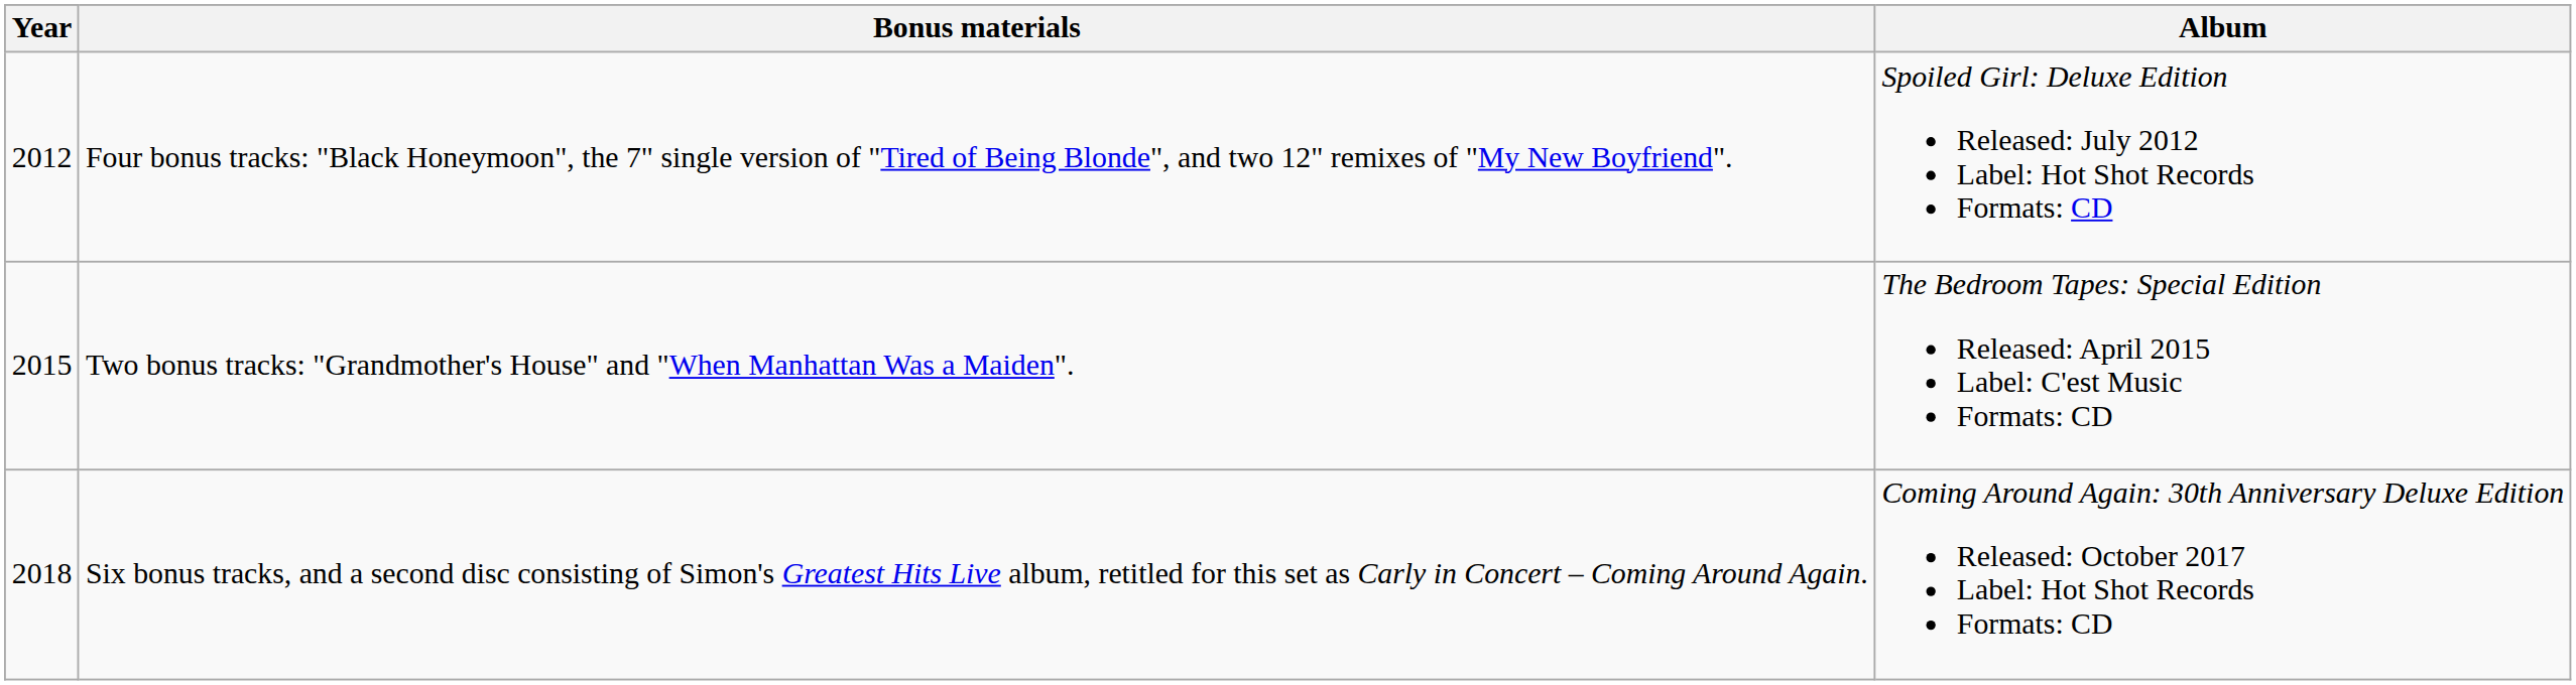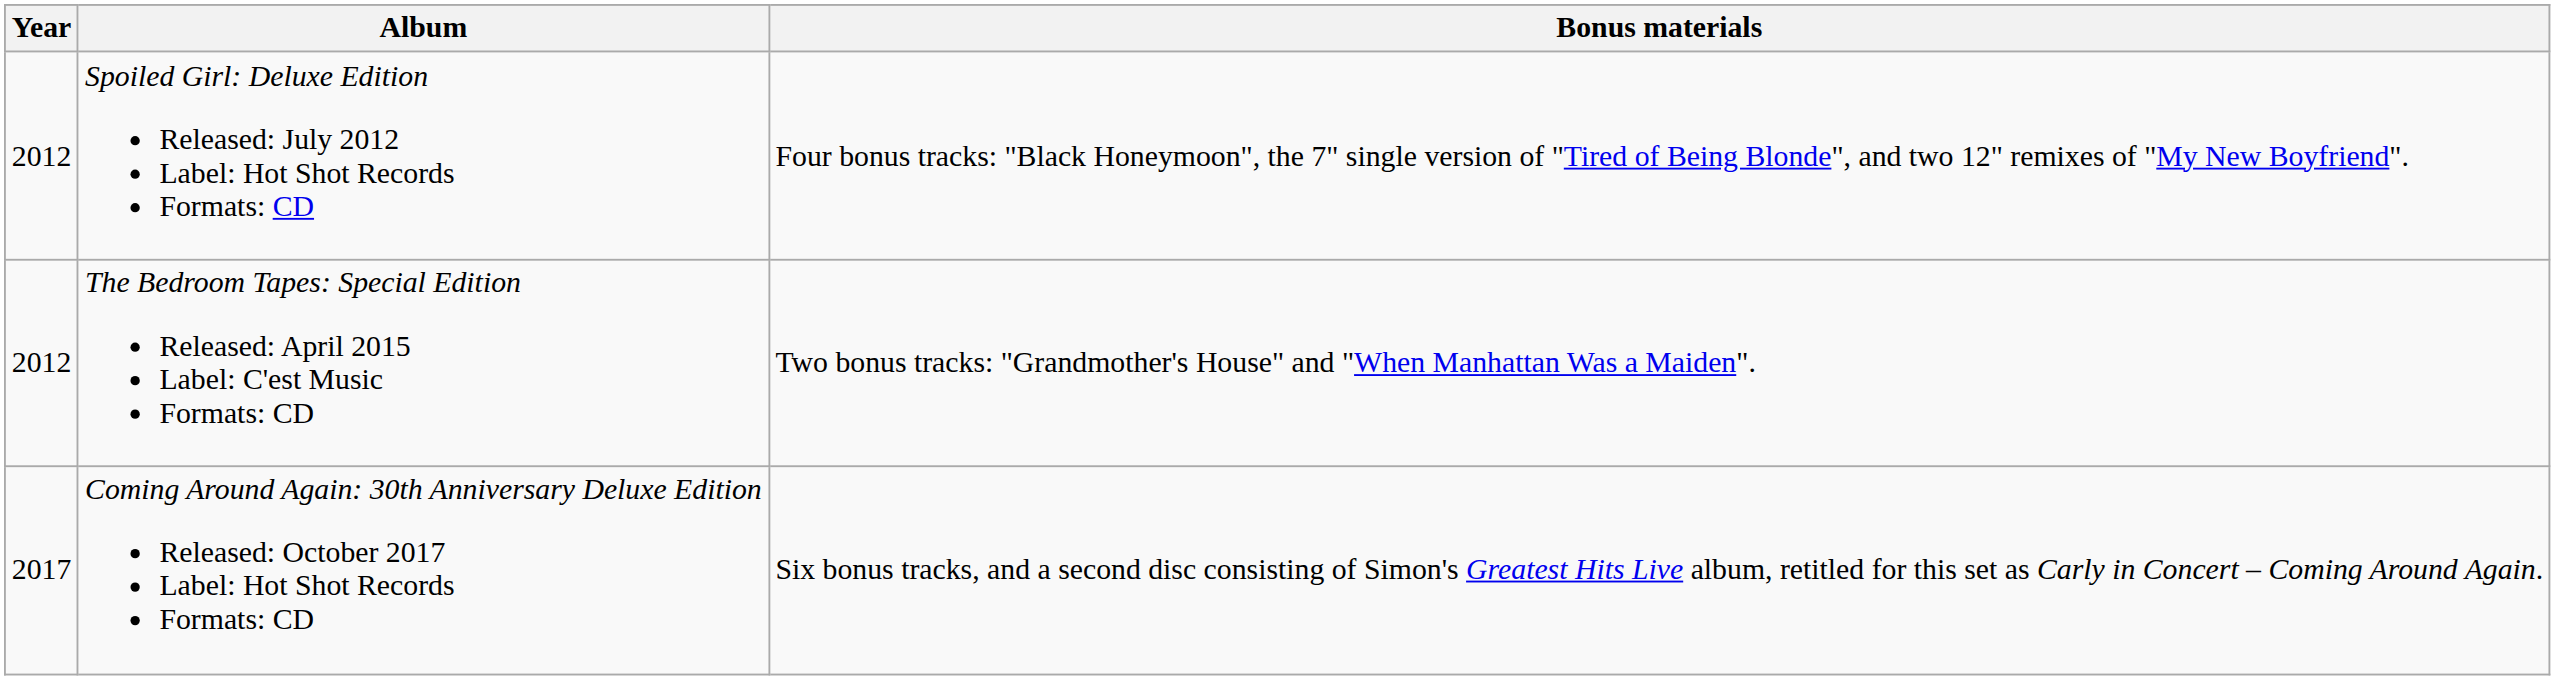columns swapped: Album <-> Bonus materials
row 3 | Year: 2015 -> 2012
row 4 | Year: 2018 -> 2017
